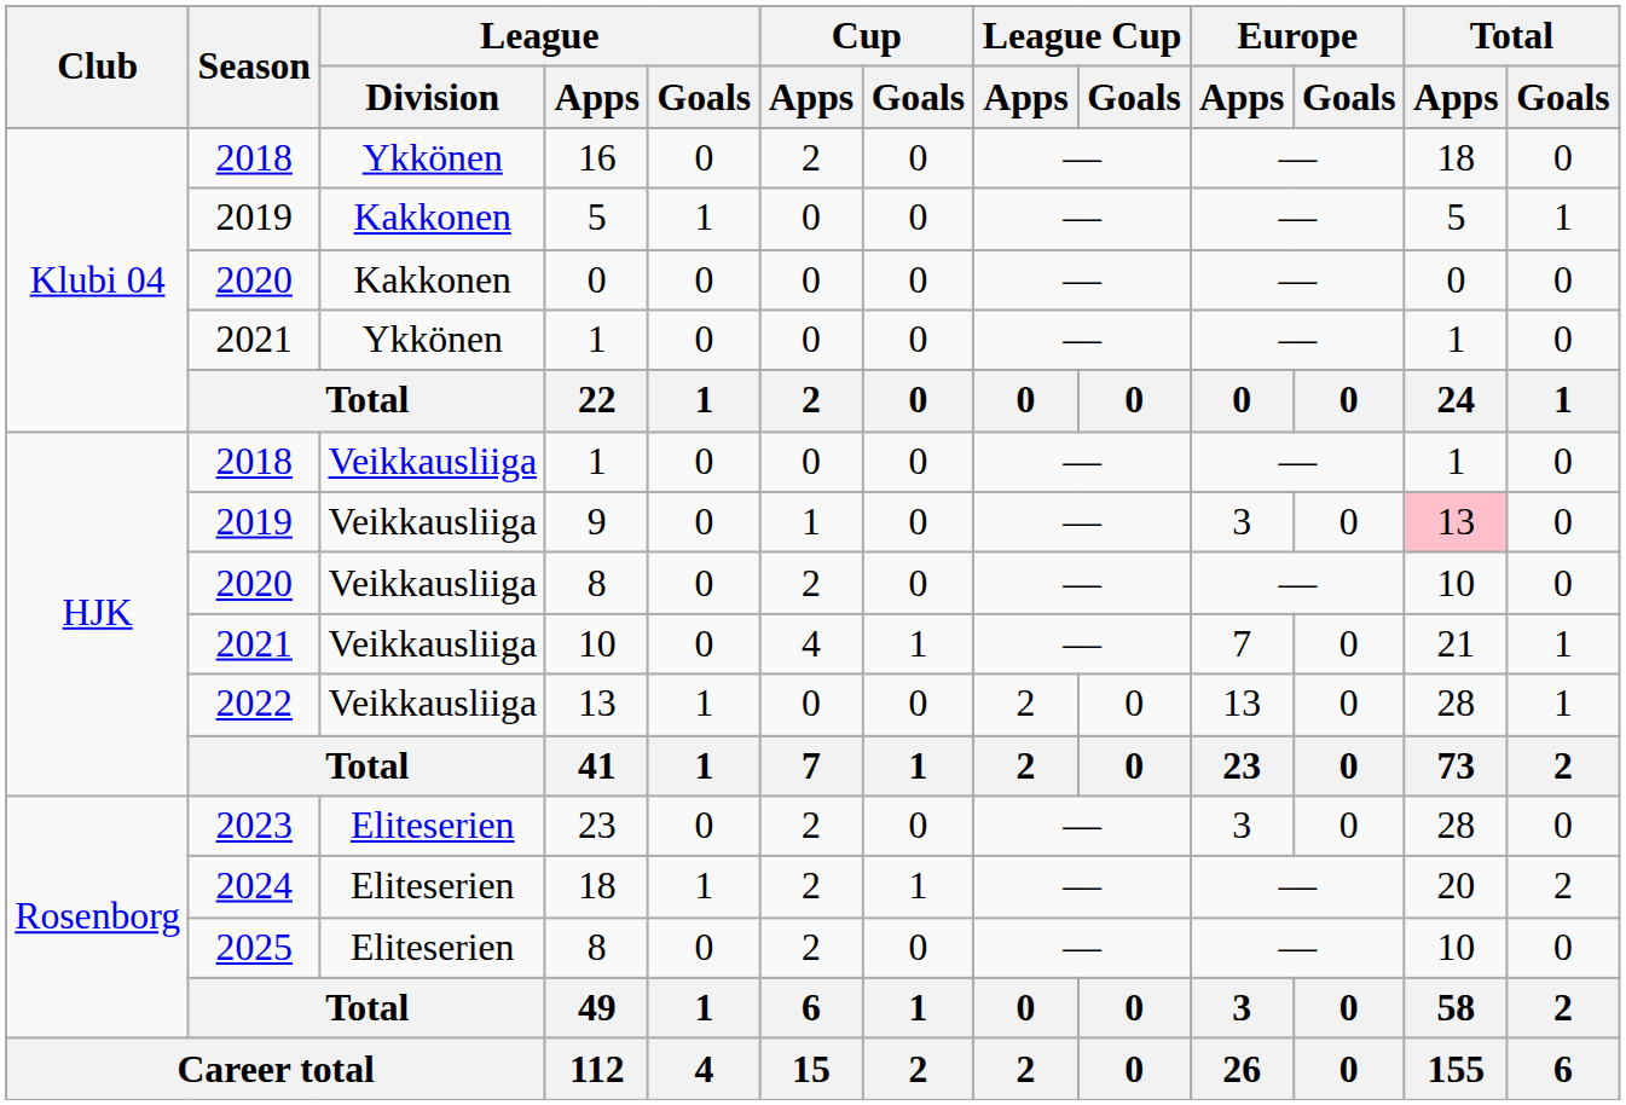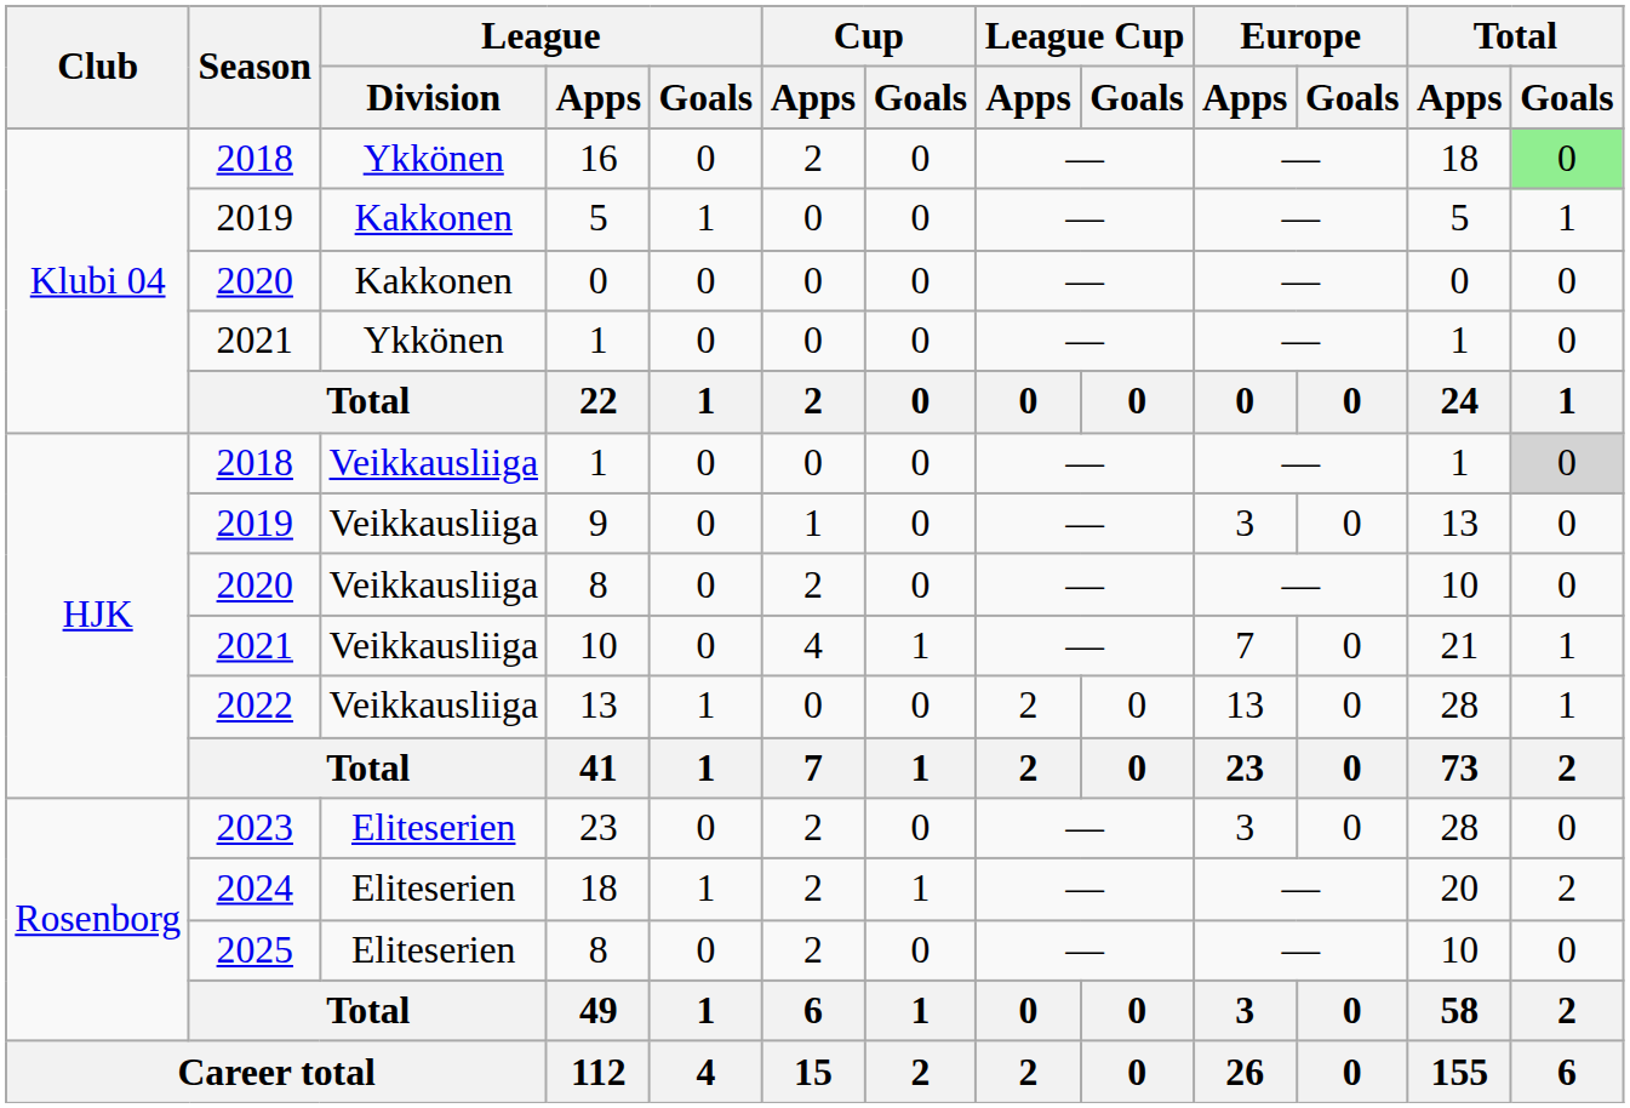16 | Total / Goals: no background -> lightgreen background
2018 / 1 | Total / Goals: no background -> lightgrey background
9 | Total / Apps: pink background -> no background
